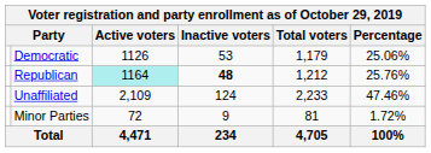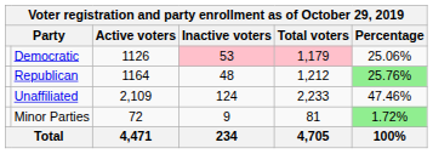Democratic | Inactive voters: no background -> pink background
Democratic | Total voters: no background -> pink background
Republican | Active voters: paleturquoise background -> no background
Republican | Inactive voters: bold -> normal
Republican | Percentage: no background -> lightgreen background
Minor Parties | Percentage: no background -> lightgreen background
